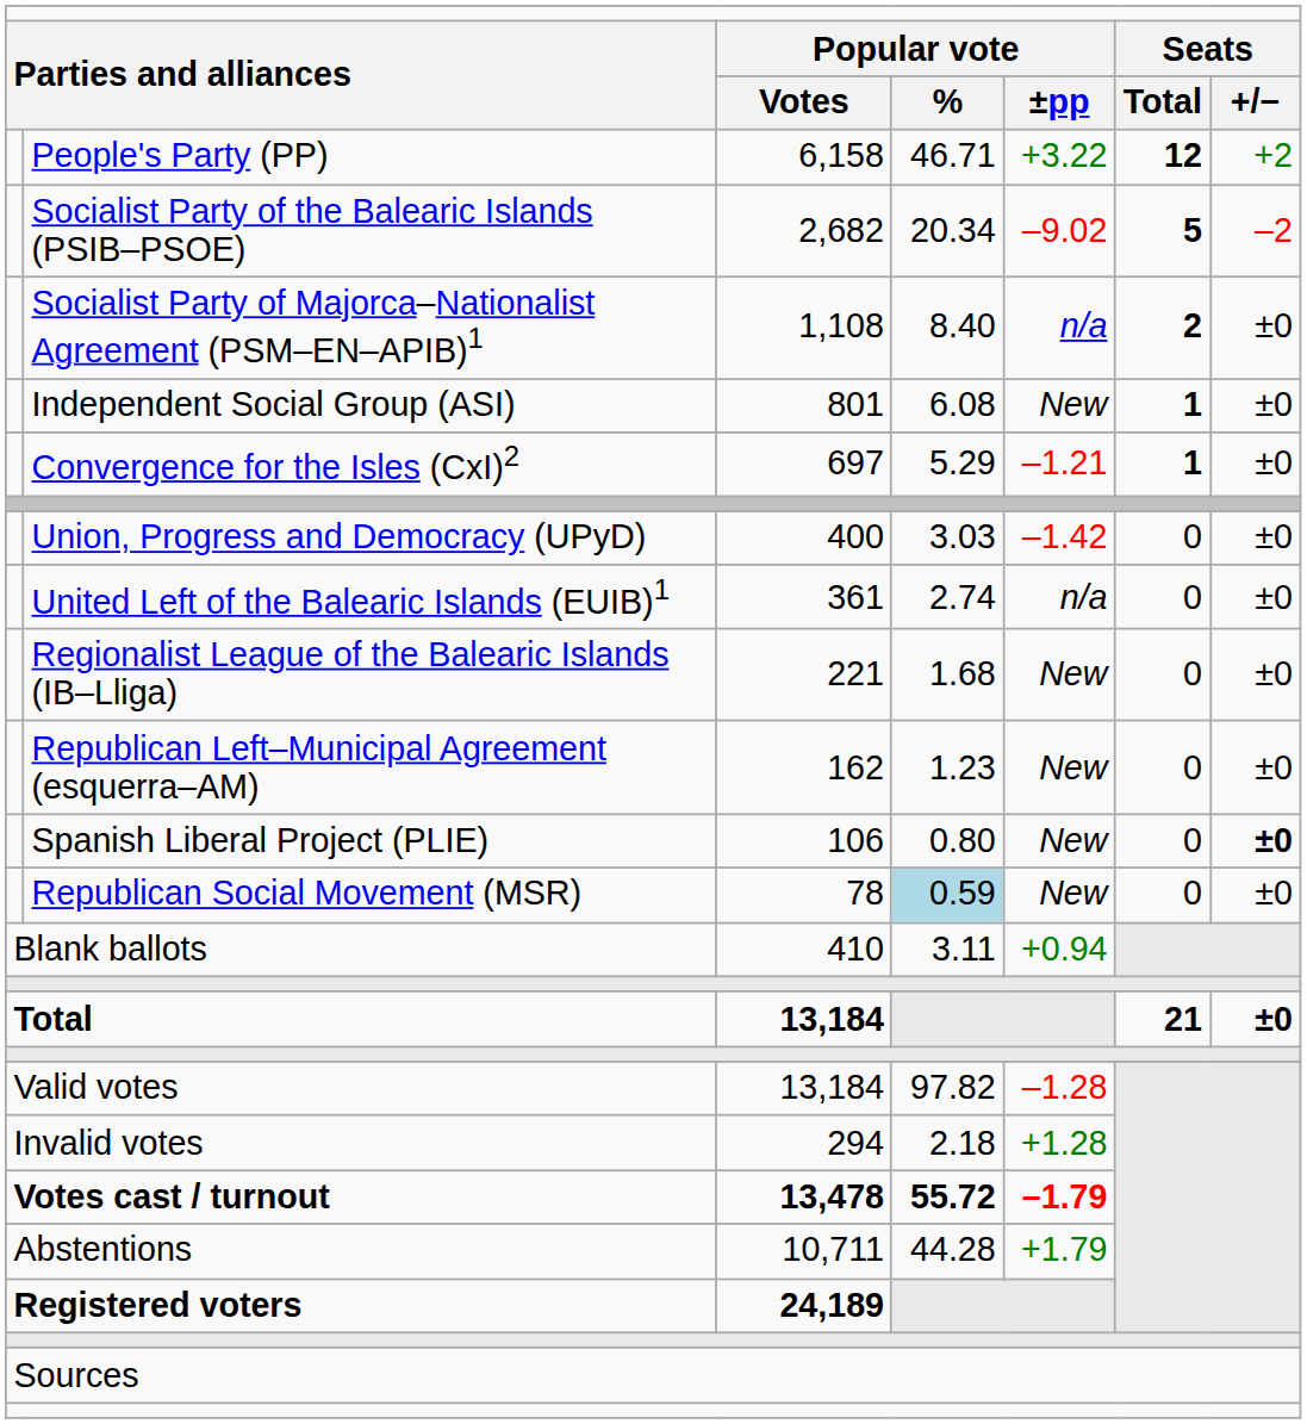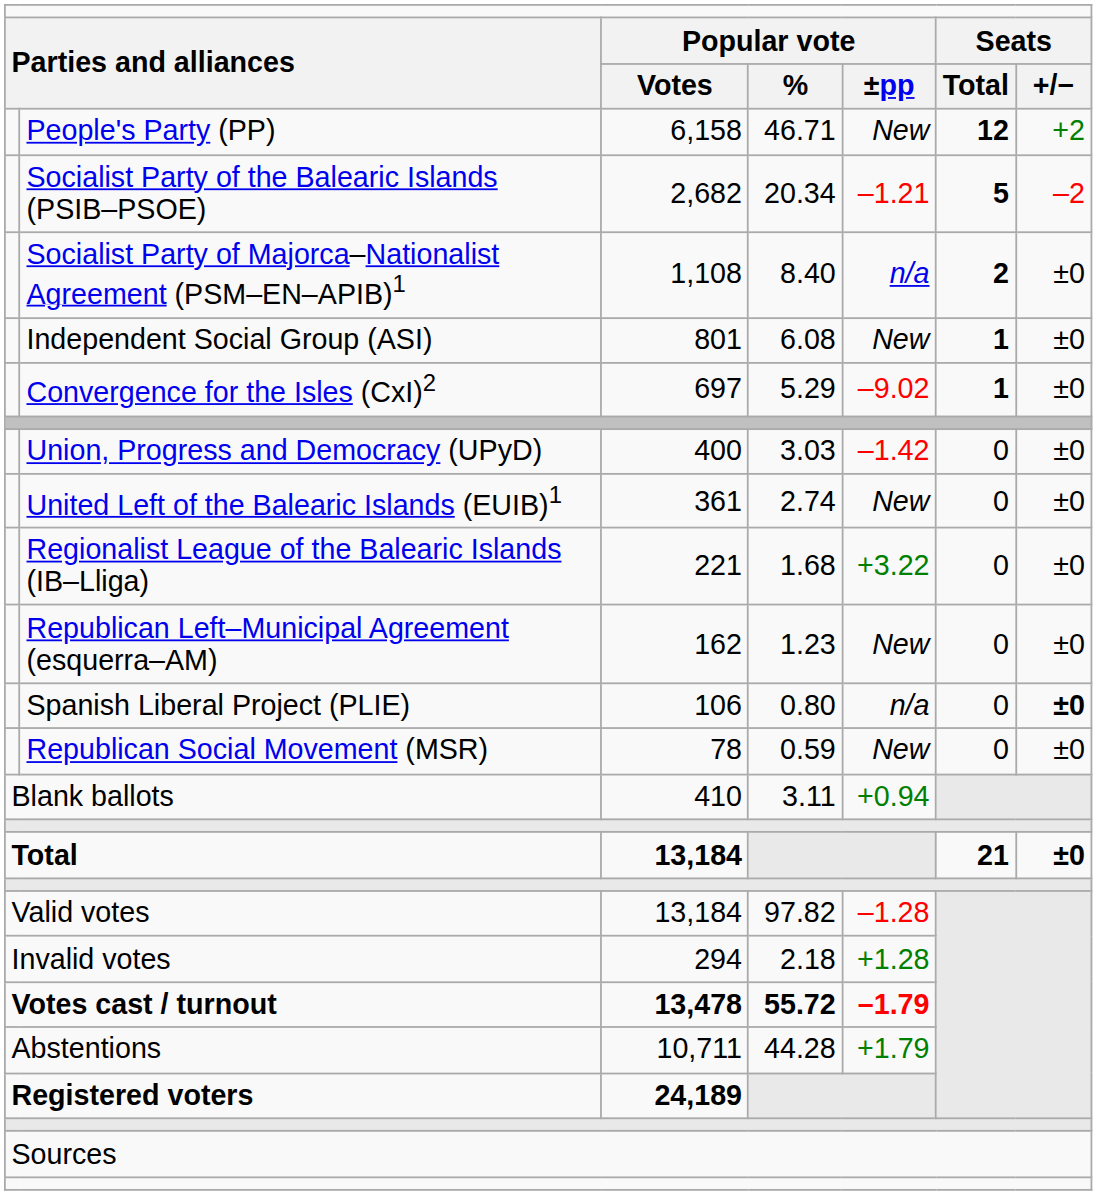People's Party (PP) | column 5: +3.22 -> New
Socialist Party of the Balearic Islands (PSIB–PSOE) | column 5: –9.02 -> –1.21
Convergence for the Isles (CxI)2 | column 5: –1.21 -> –9.02
United Left of the Balearic Islands (EUIB)1 | column 5: n/a -> New
Regionalist League of the Balearic Islands (IB–Lliga) | column 5: New -> +3.22
Spanish Liberal Project (PLIE) | column 5: New -> n/a
Republican Social Movement (MSR) | column 4: lightblue background -> no background
